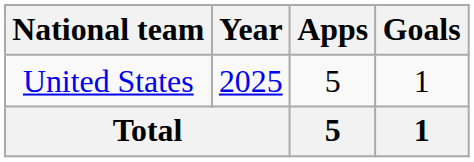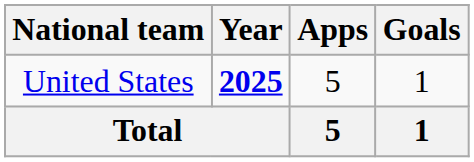United States | Year: normal -> bold
